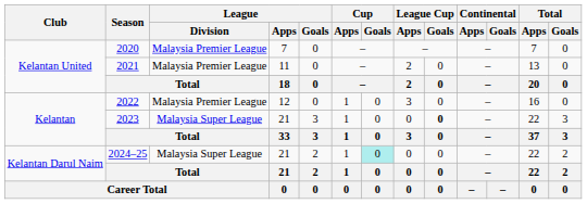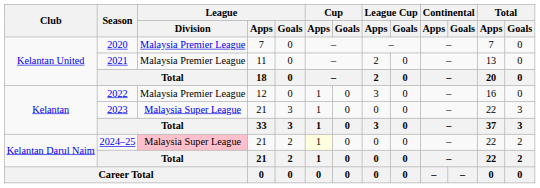2023 | League Cup / Goals: bold -> normal
2024–25 | League / Division: no background -> pink background
2024–25 | Cup / Apps: no background -> lightyellow background
2024–25 | Cup / Goals: paleturquoise background -> no background
